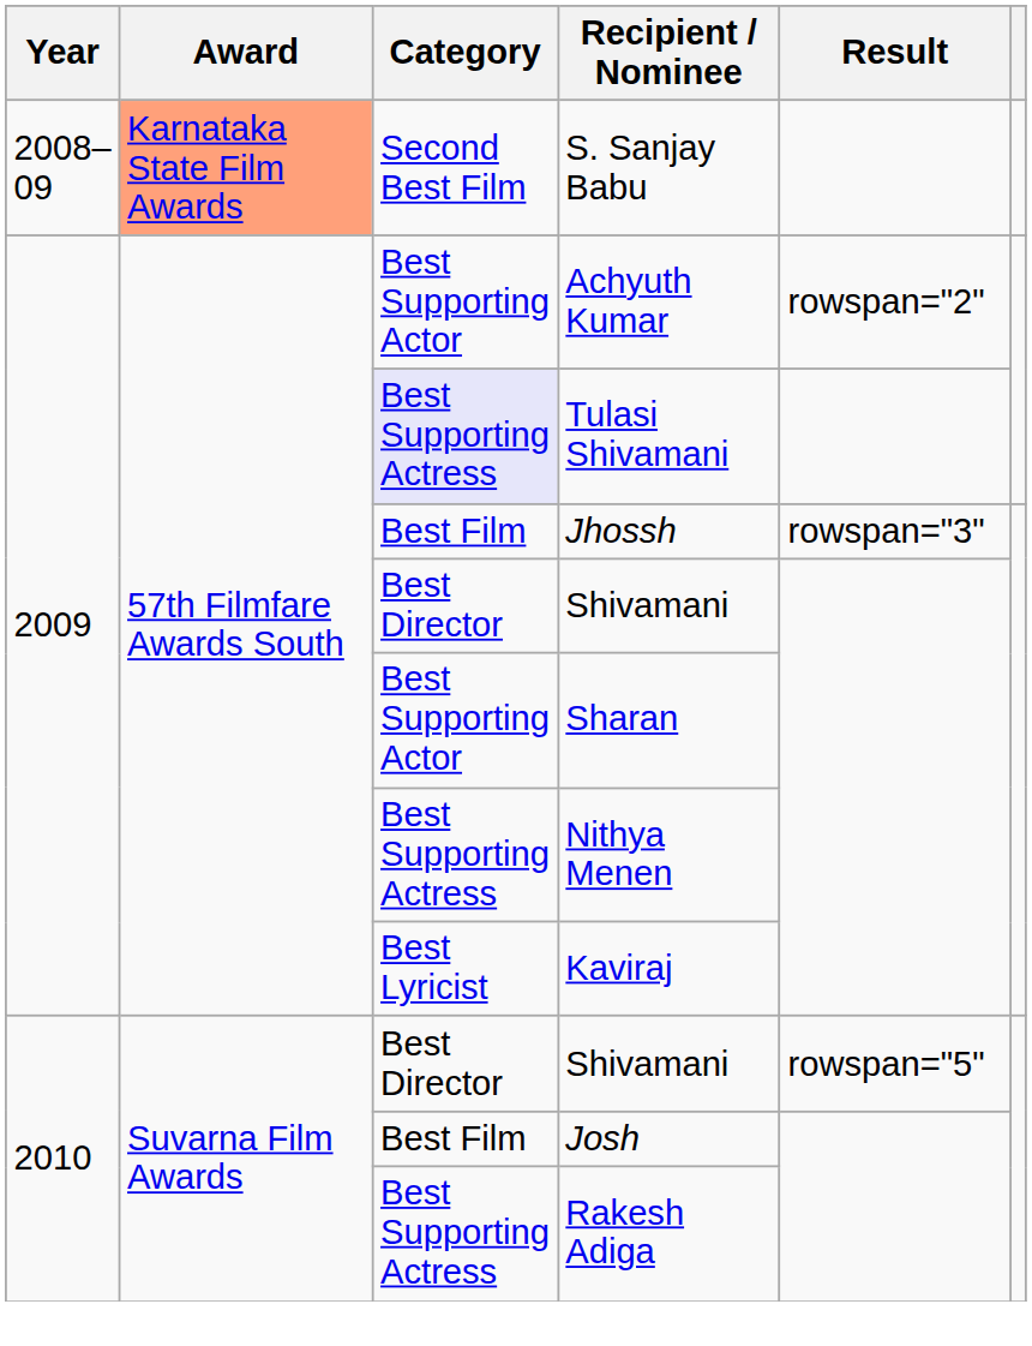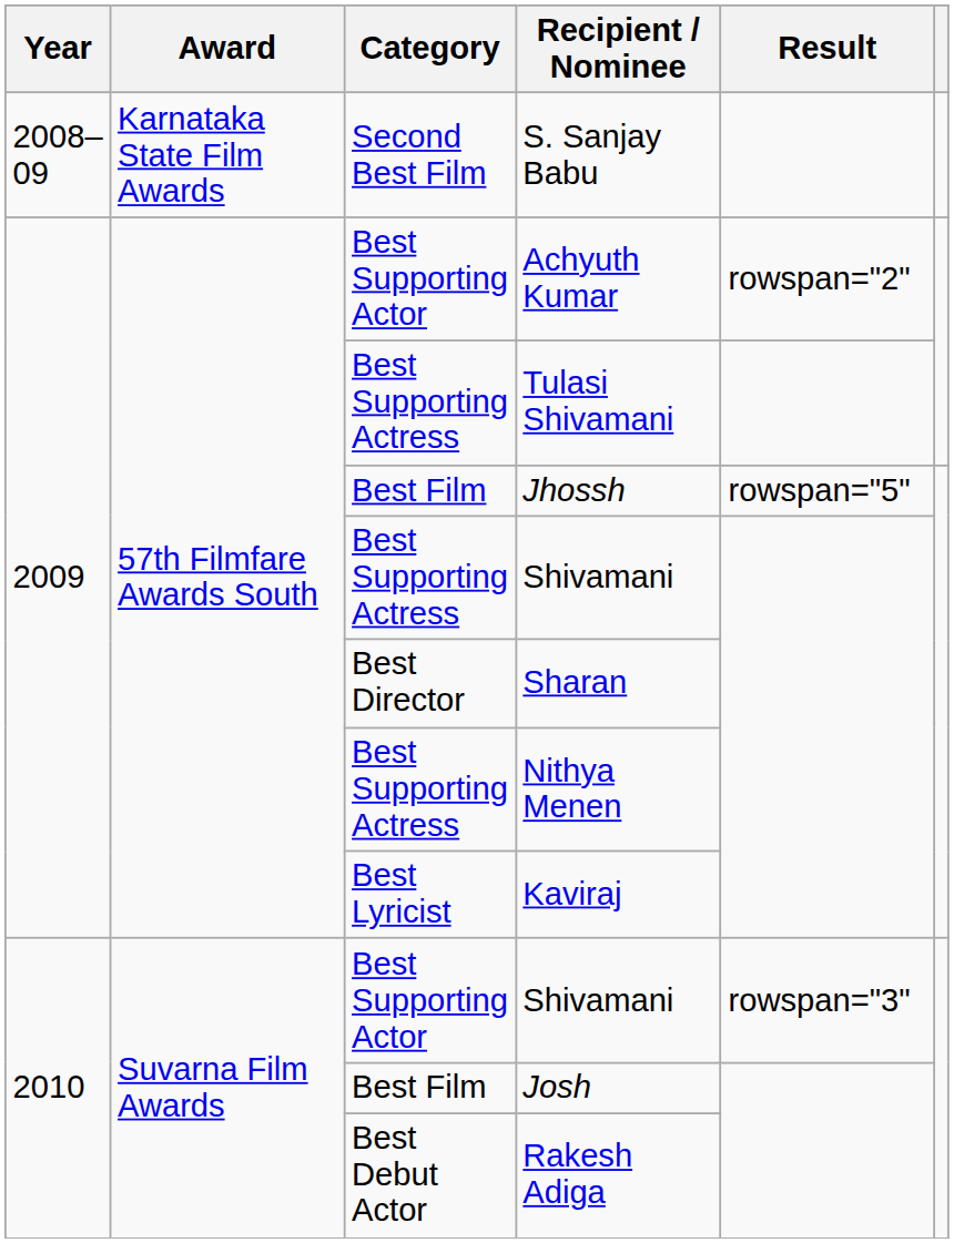S. Sanjay Babu | Award: lightsalmon background -> no background
Tulasi Shivamani | Category: lavender background -> no background
Jhossh | Result: rowspan="3" -> rowspan="5"
2009 / Shivamani | Category: Best Director -> Best Supporting Actress
Sharan | Category: Best Supporting Actor -> Best Director
2010 / Shivamani | Category: Best Director -> Best Supporting Actor
2010 / Shivamani | Result: rowspan="5" -> rowspan="3"
Rakesh Adiga | Category: Best Supporting Actress -> Best Debut Actor
